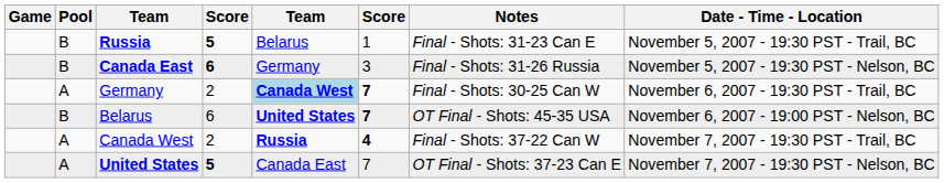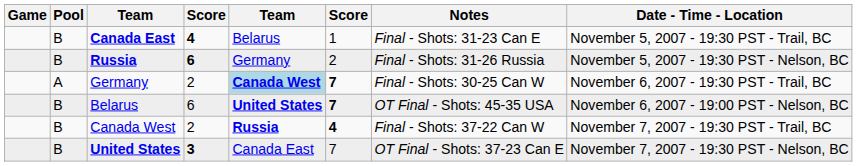row 2 | column 3: Russia -> Canada East
row 2 | column 4: 5 -> 4
row 3 | column 3: Canada East -> Russia
row 3 | column 6: 3 -> 2
row 6 | Pool: A -> B
row 7 | Pool: A -> B
row 7 | column 4: 5 -> 3
